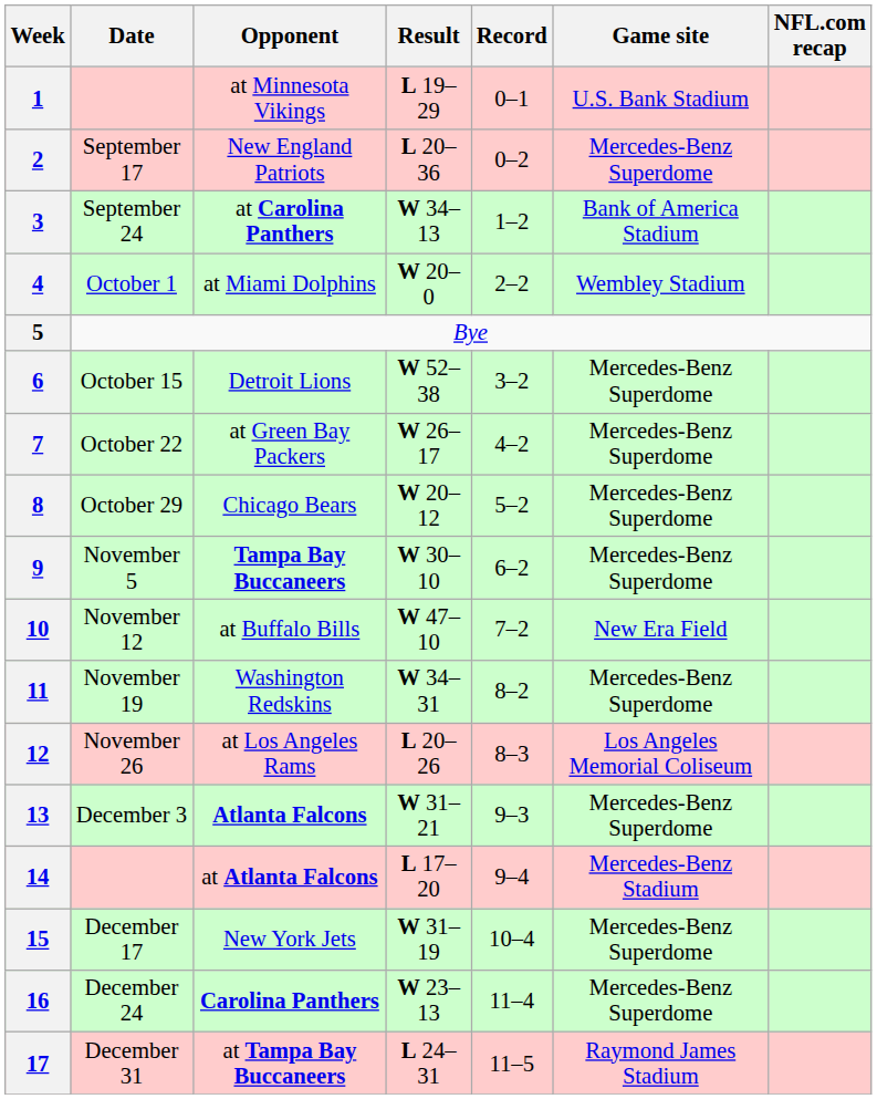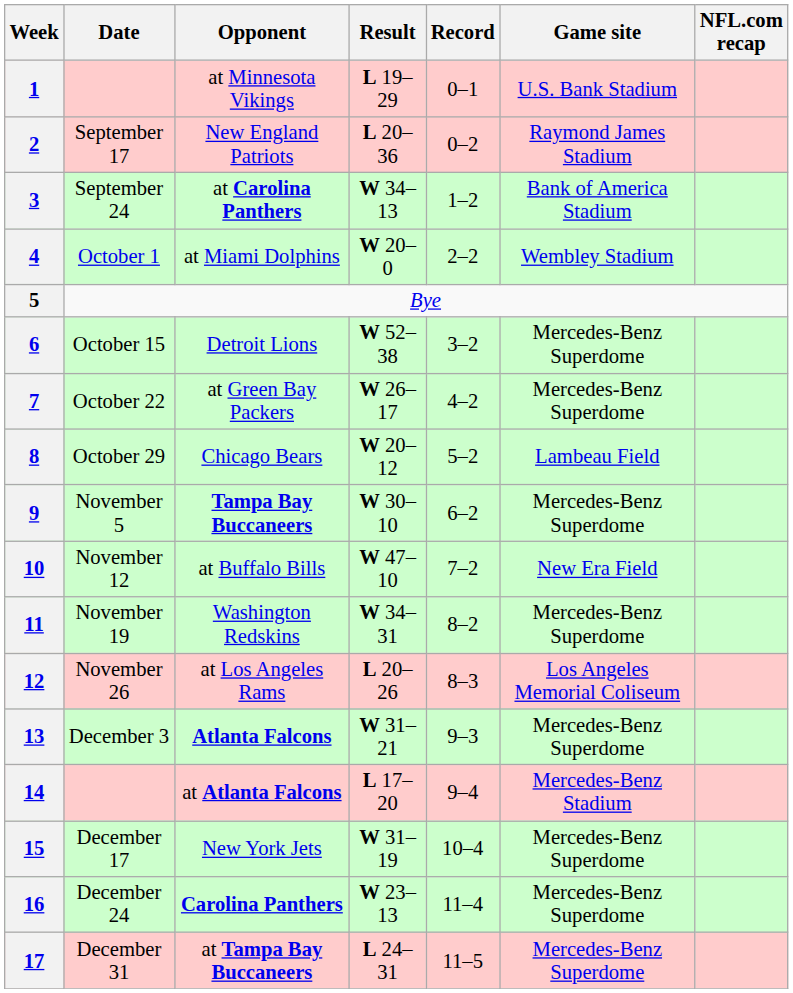2 | Game site: Mercedes-Benz Superdome -> Raymond James Stadium
8 | Game site: Mercedes-Benz Superdome -> Lambeau Field
17 | Game site: Raymond James Stadium -> Mercedes-Benz Superdome
